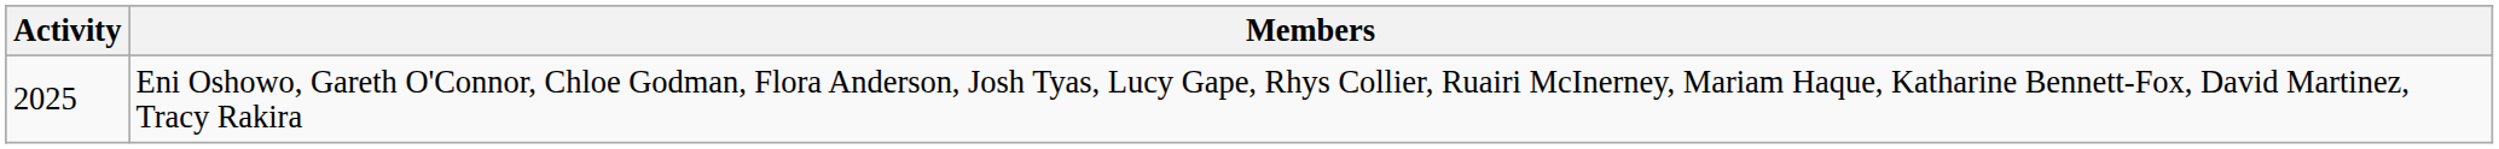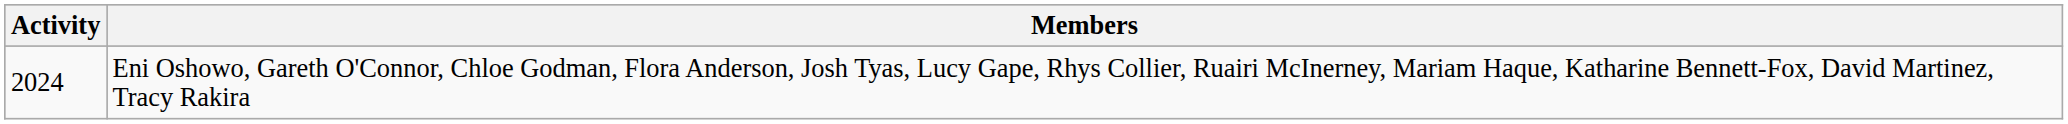row 2 | Activity: 2025 -> 2024
